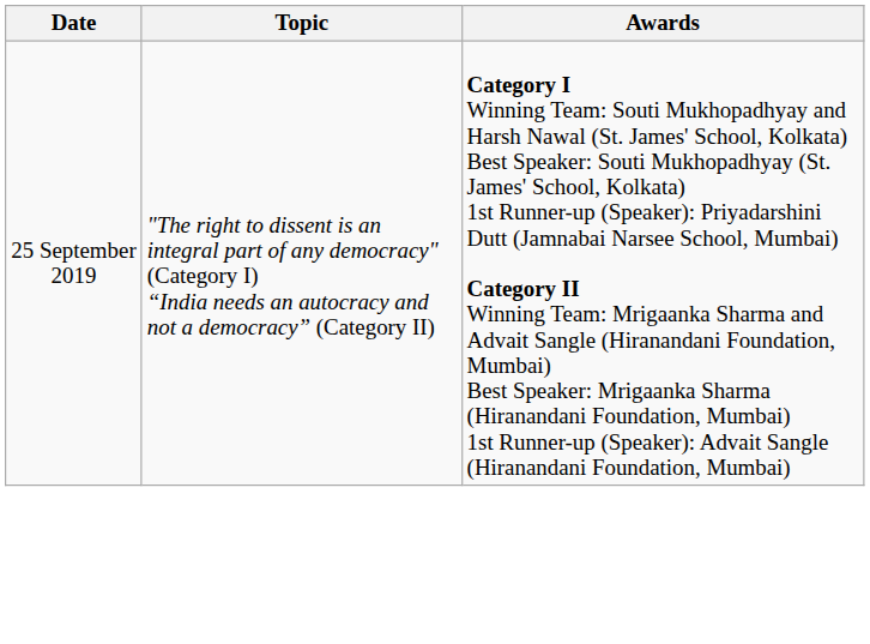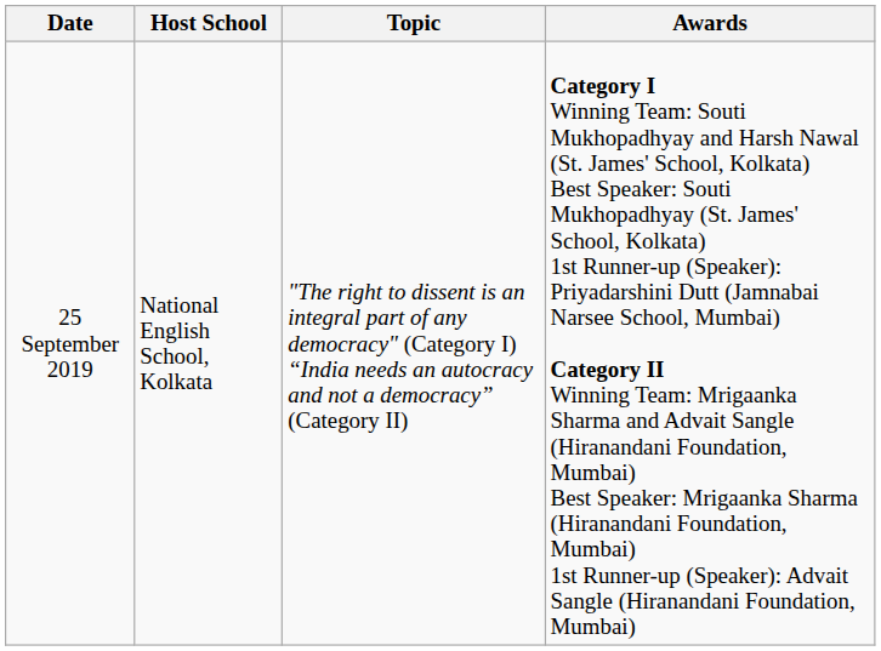+ column: Host School | National English School, Kolkata
